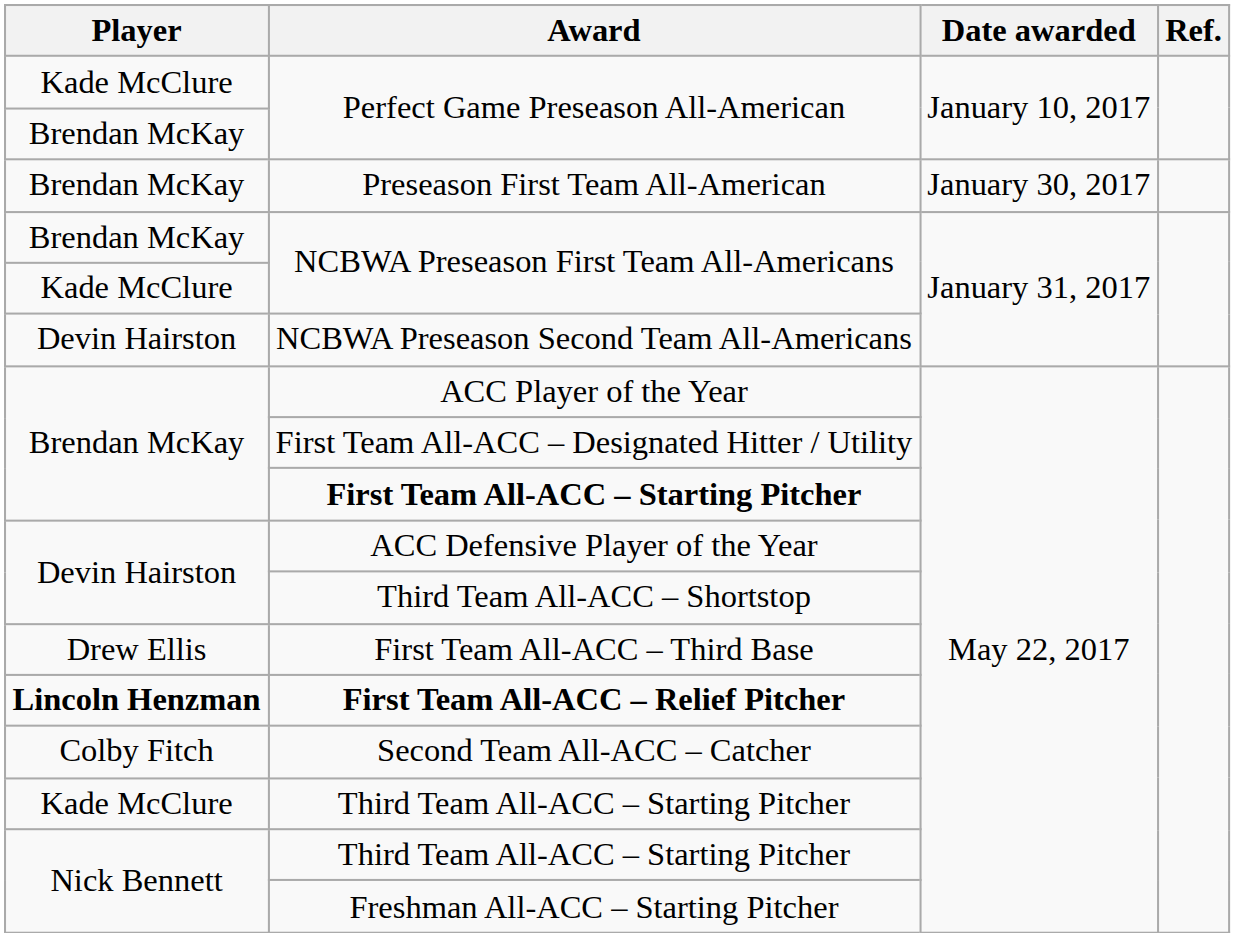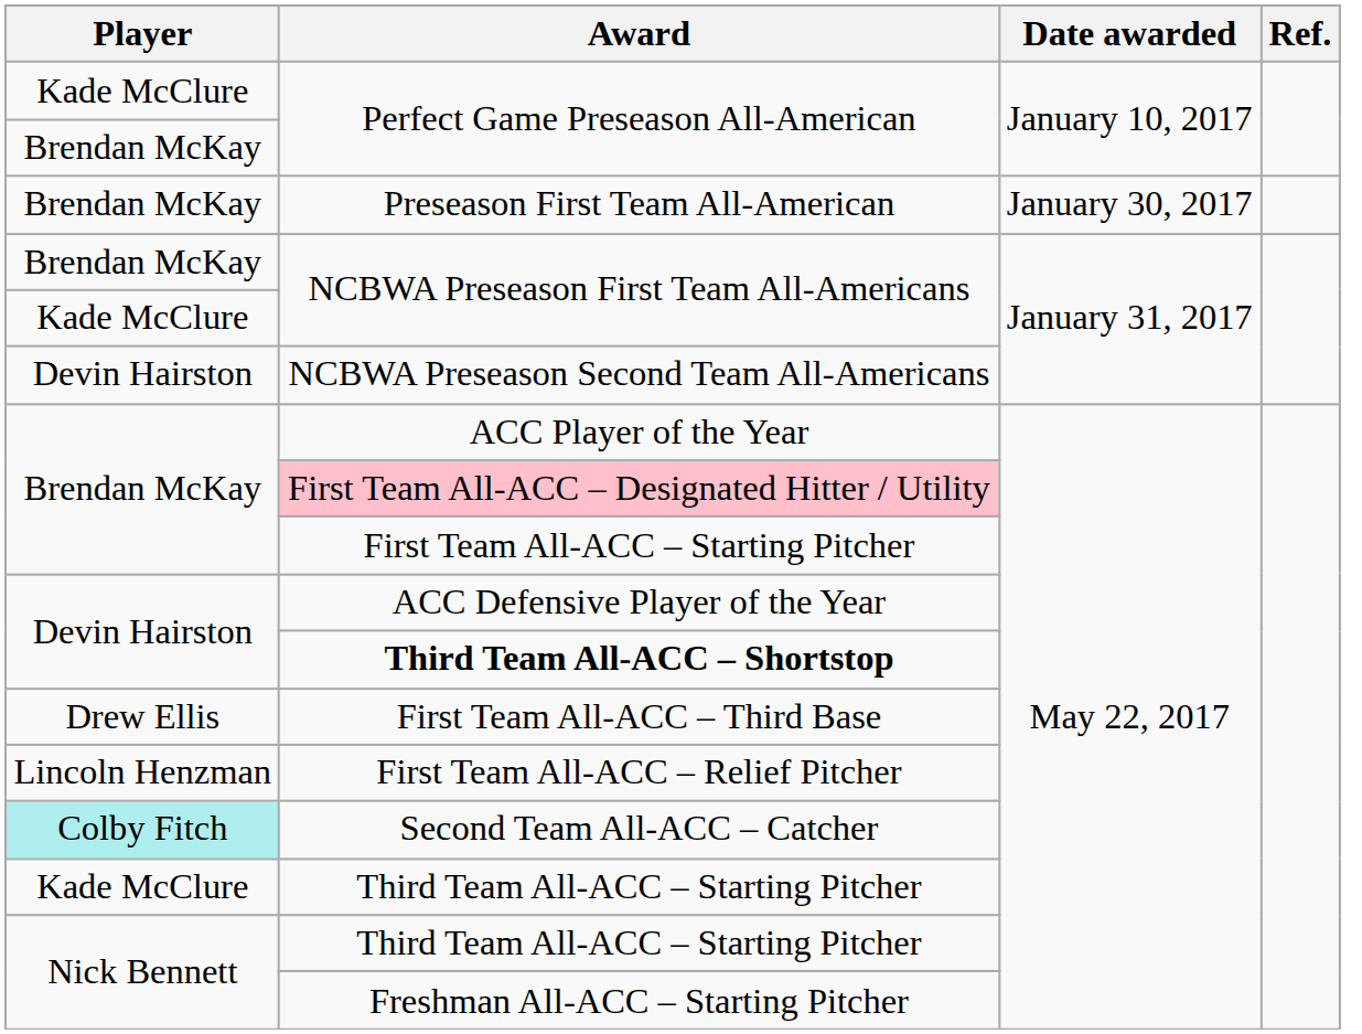First Team All-ACC – Designated Hitter / Utility | Award: no background -> pink background
First Team All-ACC – Starting Pitcher | Award: bold -> normal
Third Team All-ACC – Shortstop | Award: normal -> bold
First Team All-ACC – Relief Pitcher | Player: bold -> normal
First Team All-ACC – Relief Pitcher | Award: bold -> normal
Second Team All-ACC – Catcher | Player: no background -> paleturquoise background
